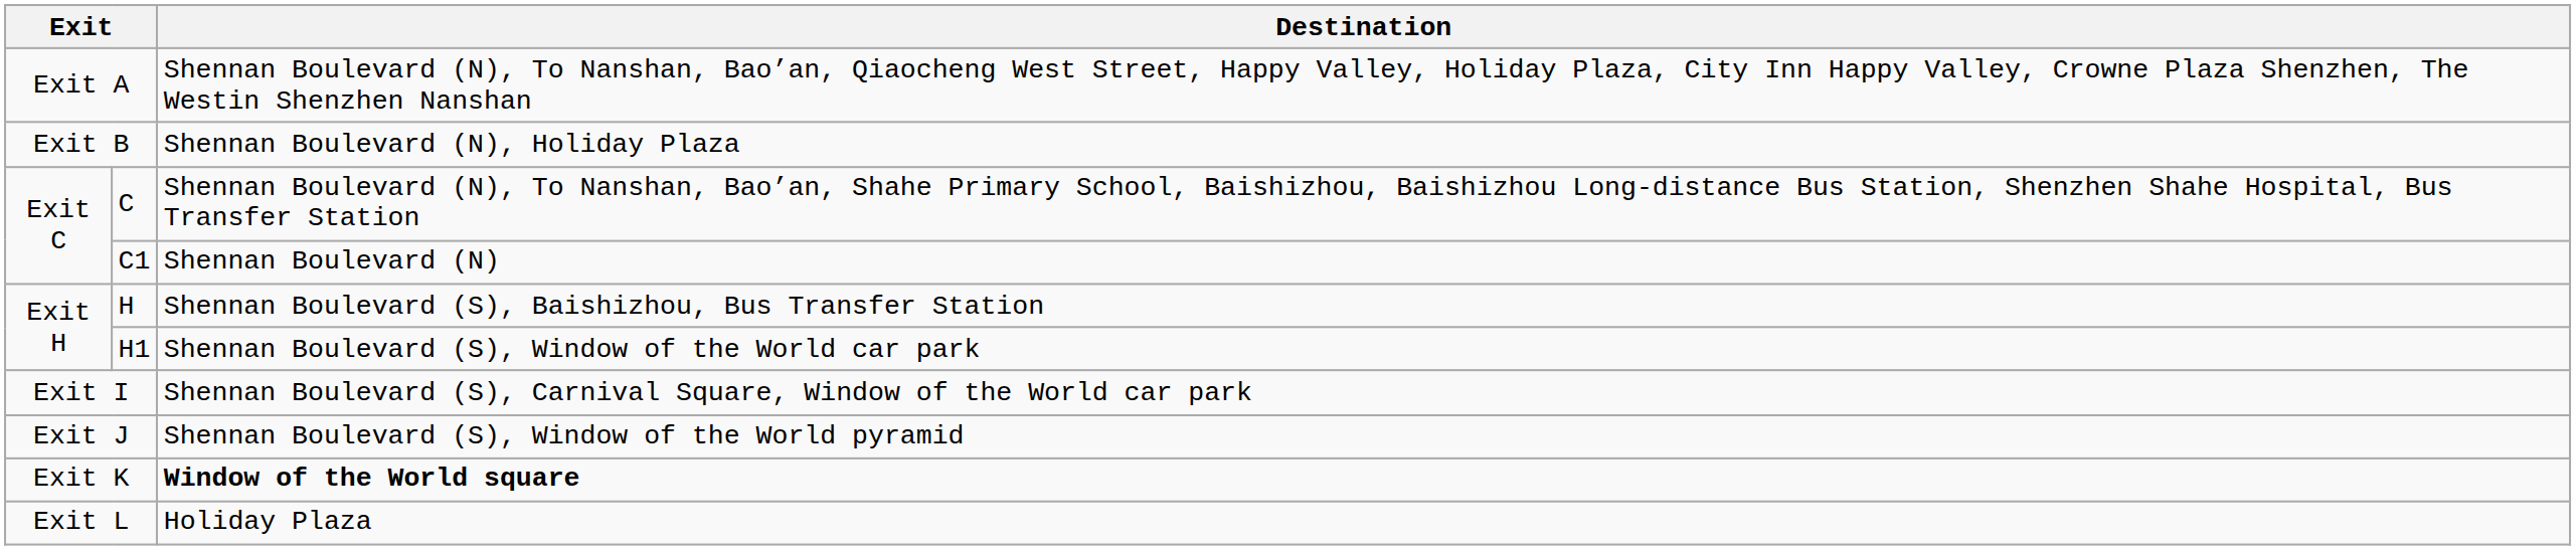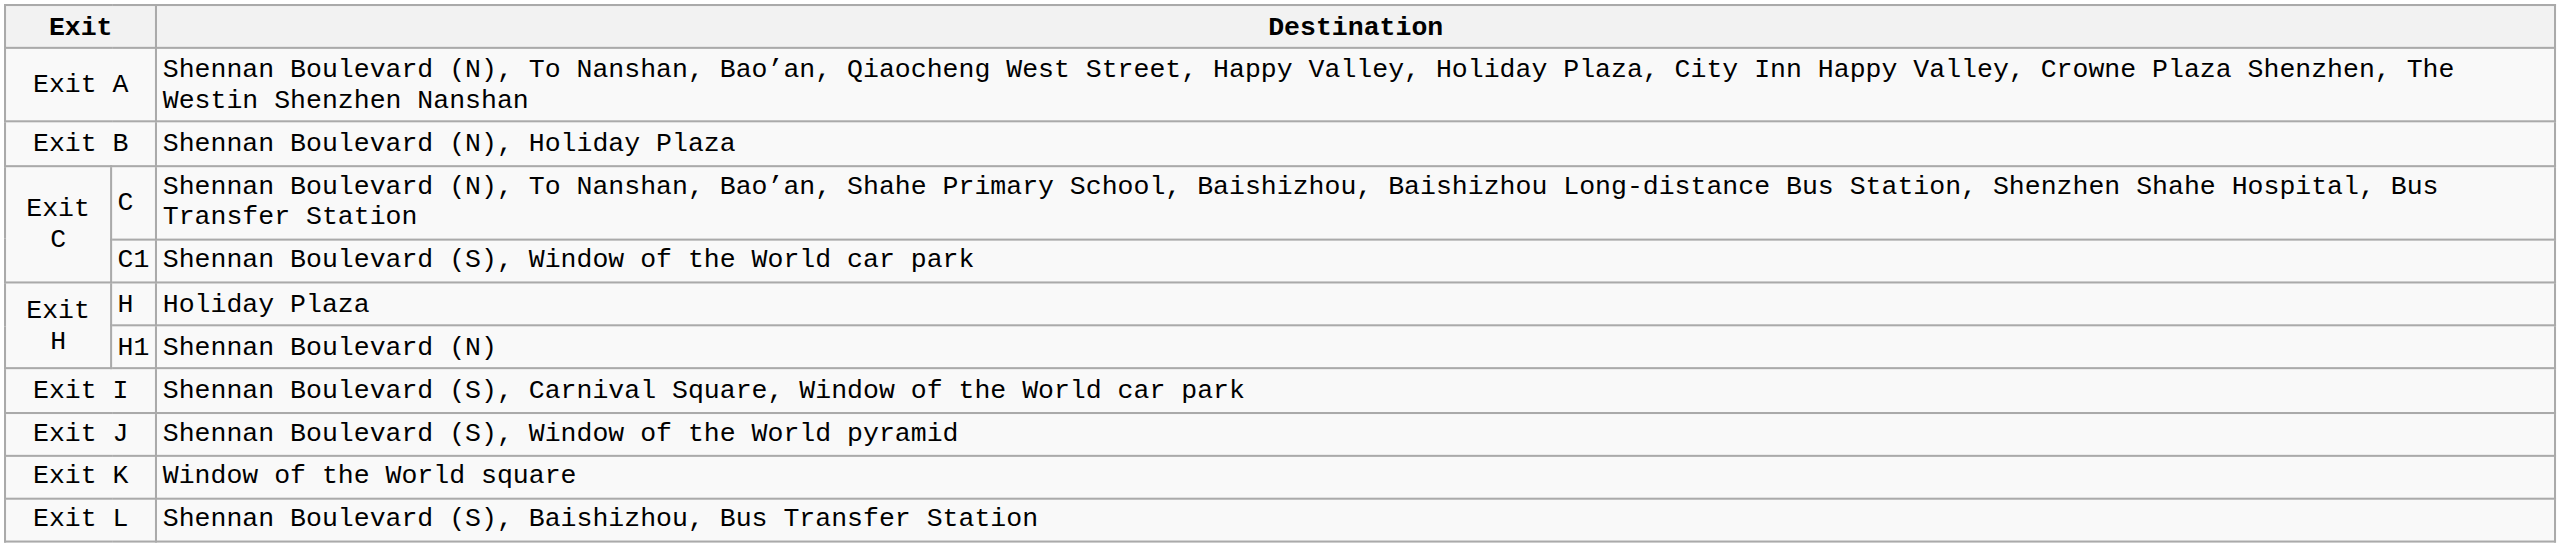C1 | Destination: Shennan Boulevard (N) -> Shennan Boulevard (S), Window of the World car park
H | Destination: Shennan Boulevard (S), Baishizhou, Bus Transfer Station -> Holiday Plaza
H1 | Destination: Shennan Boulevard (S), Window of the World car park -> Shennan Boulevard (N)
Exit K | Destination: bold -> normal
Exit L | Destination: Holiday Plaza -> Shennan Boulevard (S), Baishizhou, Bus Transfer Station
